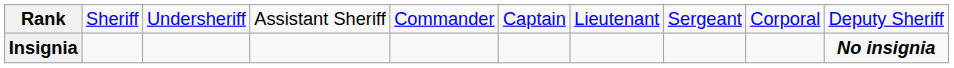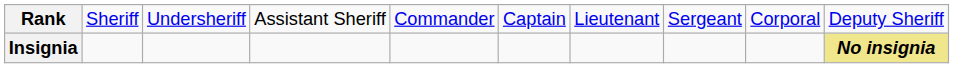Insignia | column 10: no background -> khaki background
